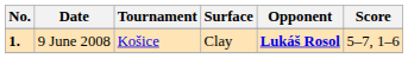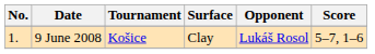9 June 2008 | No.: bold -> normal
9 June 2008 | Opponent: bold -> normal
